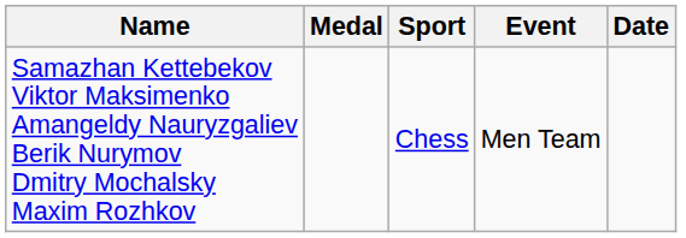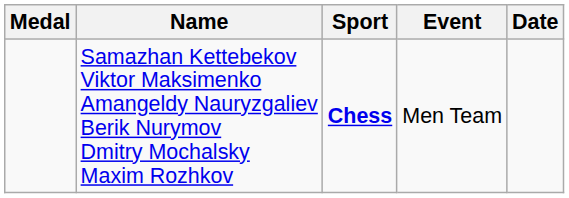columns swapped: Medal <-> Name
row 2 | Sport: normal -> bold
